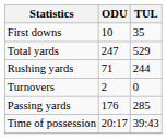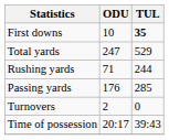First downs | TUL: normal -> bold
rows swapped: Passing yards <-> Turnovers
